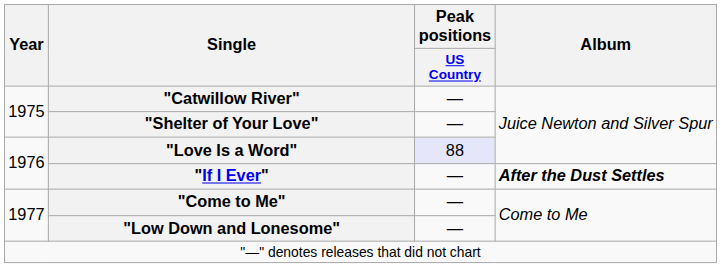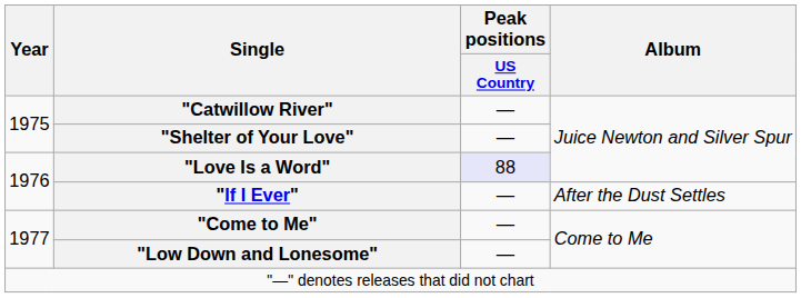"If I Ever" | Album: bold -> normal
